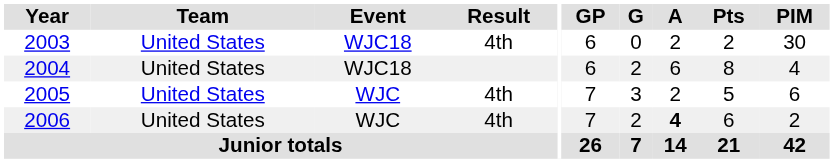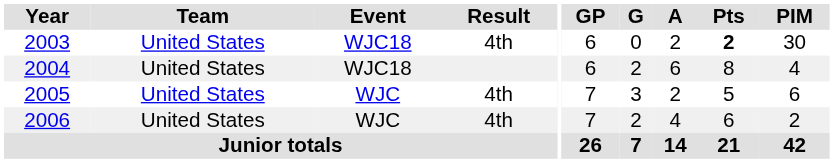2003 | Pts: normal -> bold
2006 | A: bold -> normal
